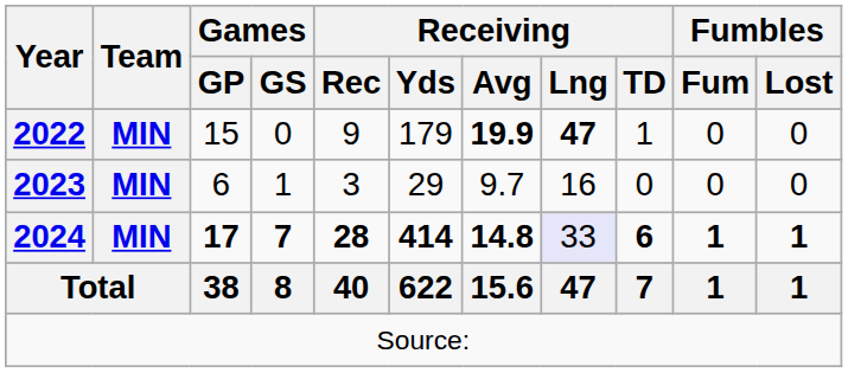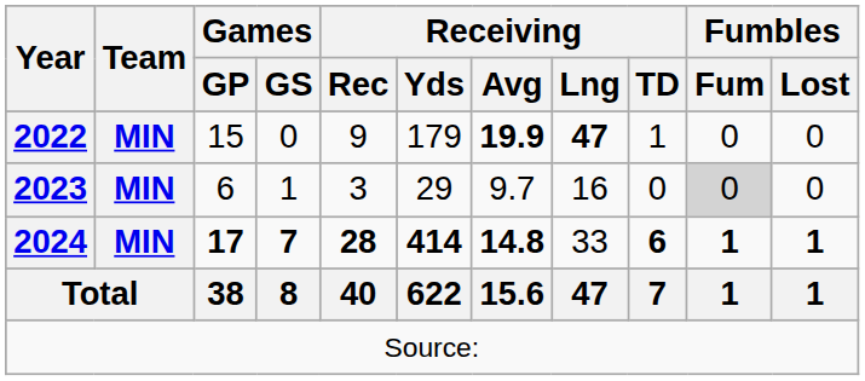2023 | Fumbles / Fum: no background -> lightgrey background
2024 | Receiving / Lng: lavender background -> no background
